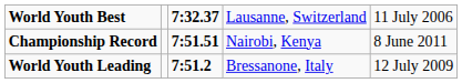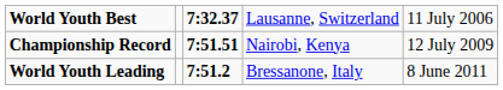Championship Record | column 5: 8 June 2011 -> 12 July 2009
World Youth Leading | column 5: 12 July 2009 -> 8 June 2011
